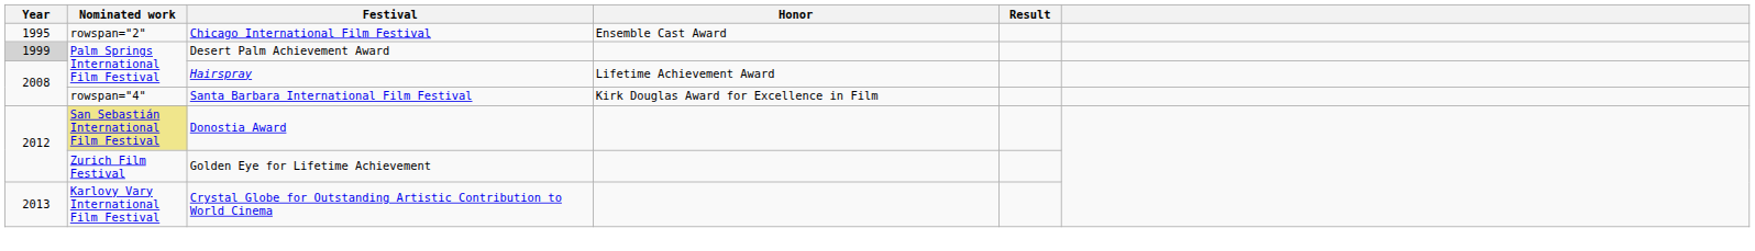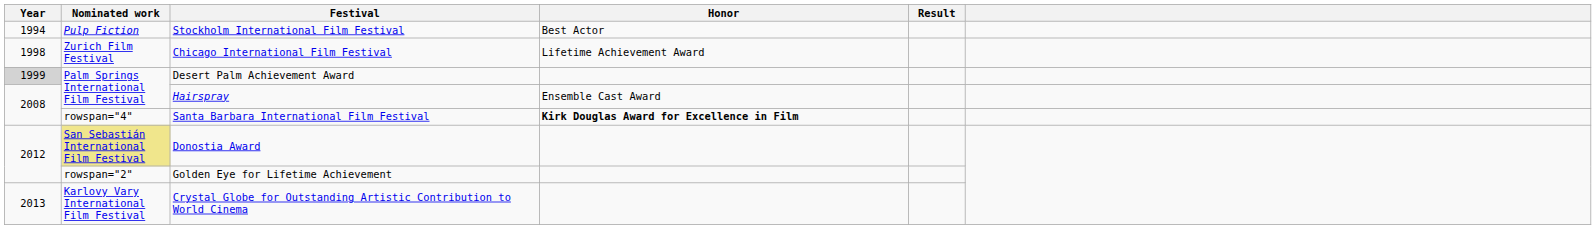+ row: 1994 | Pulp Fiction | Stockholm International Film Festival | Best Actor
Chicago International Film Festival | Year: 1995 -> 1998
Chicago International Film Festival | Nominated work: rowspan="2" -> Zurich Film Festival
Chicago International Film Festival | Honor: Ensemble Cast Award -> Lifetime Achievement Award
Hairspray | Honor: Lifetime Achievement Award -> Ensemble Cast Award
Santa Barbara International Film Festival | Honor: normal -> bold
Golden Eye for Lifetime Achievement | Nominated work: Zurich Film Festival -> rowspan="2"
